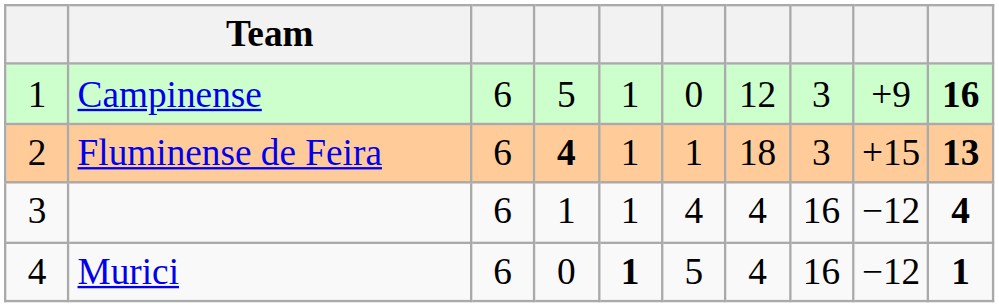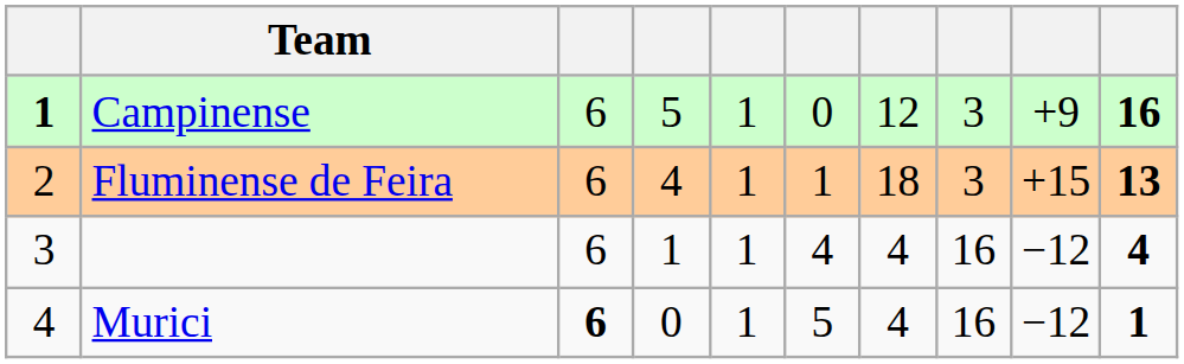Campinense | column 1: normal -> bold
Fluminense de Feira | column 4: bold -> normal
Murici | column 3: normal -> bold
Murici | column 5: bold -> normal
